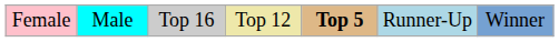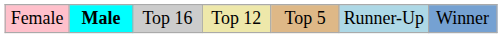Female | column 2: normal -> bold
Female | column 5: bold -> normal
